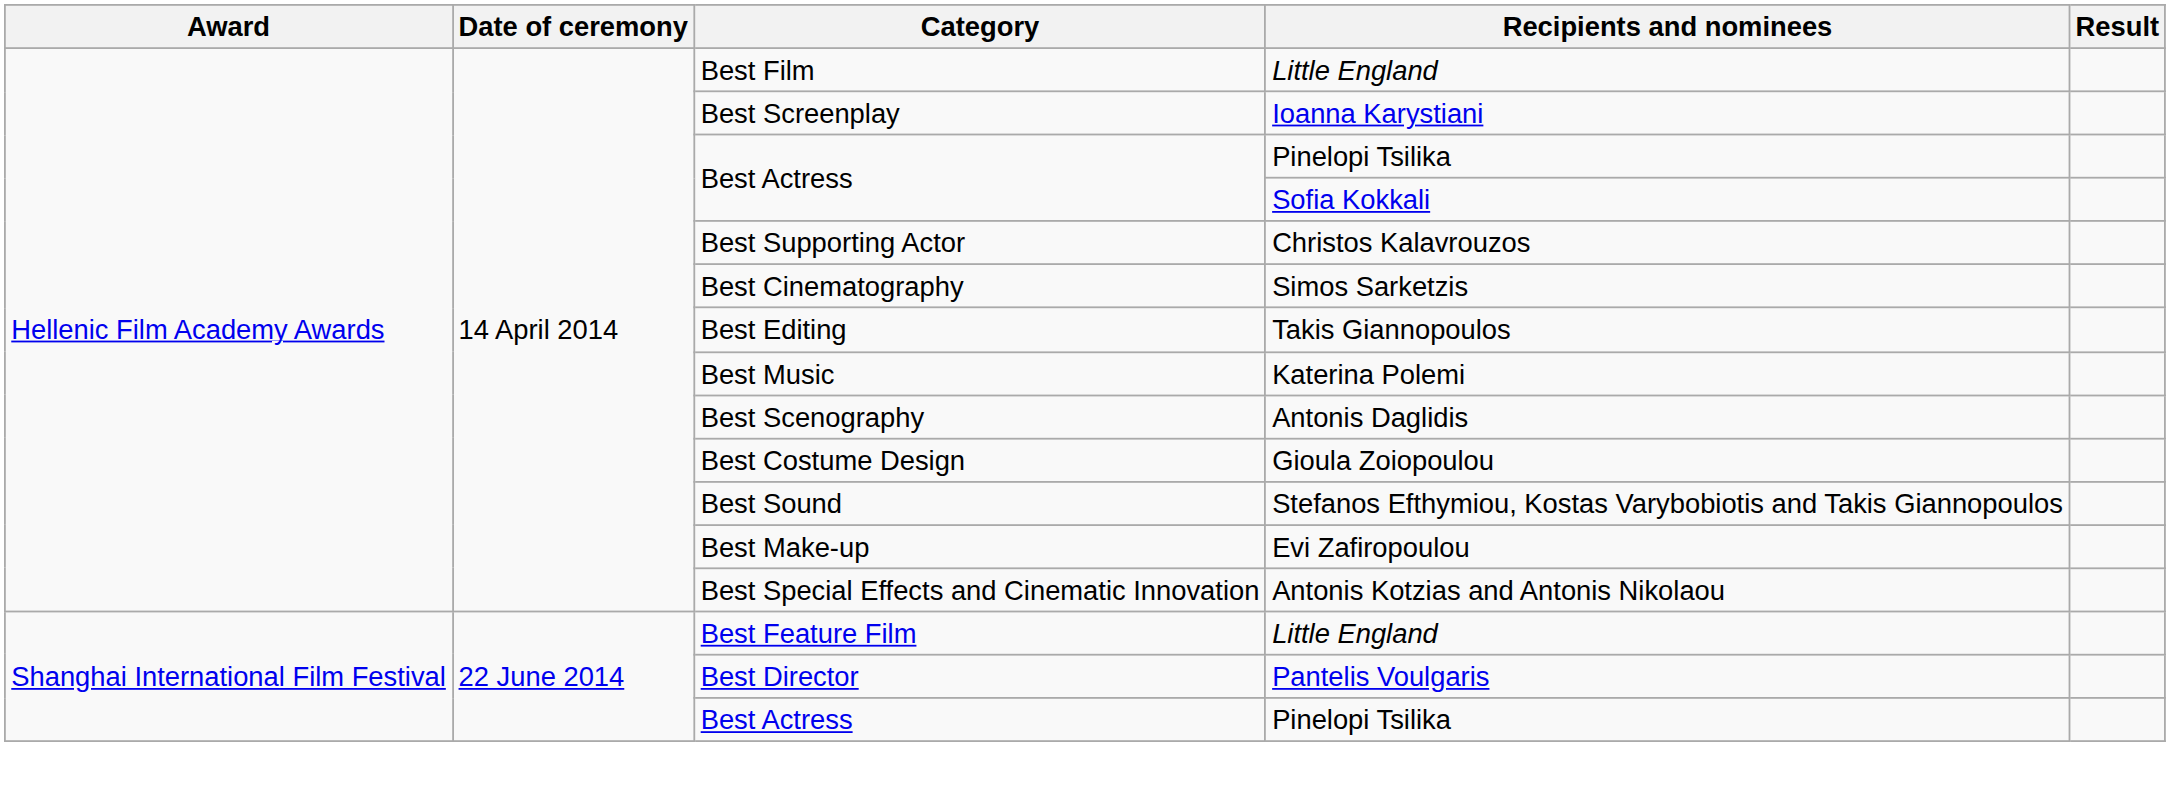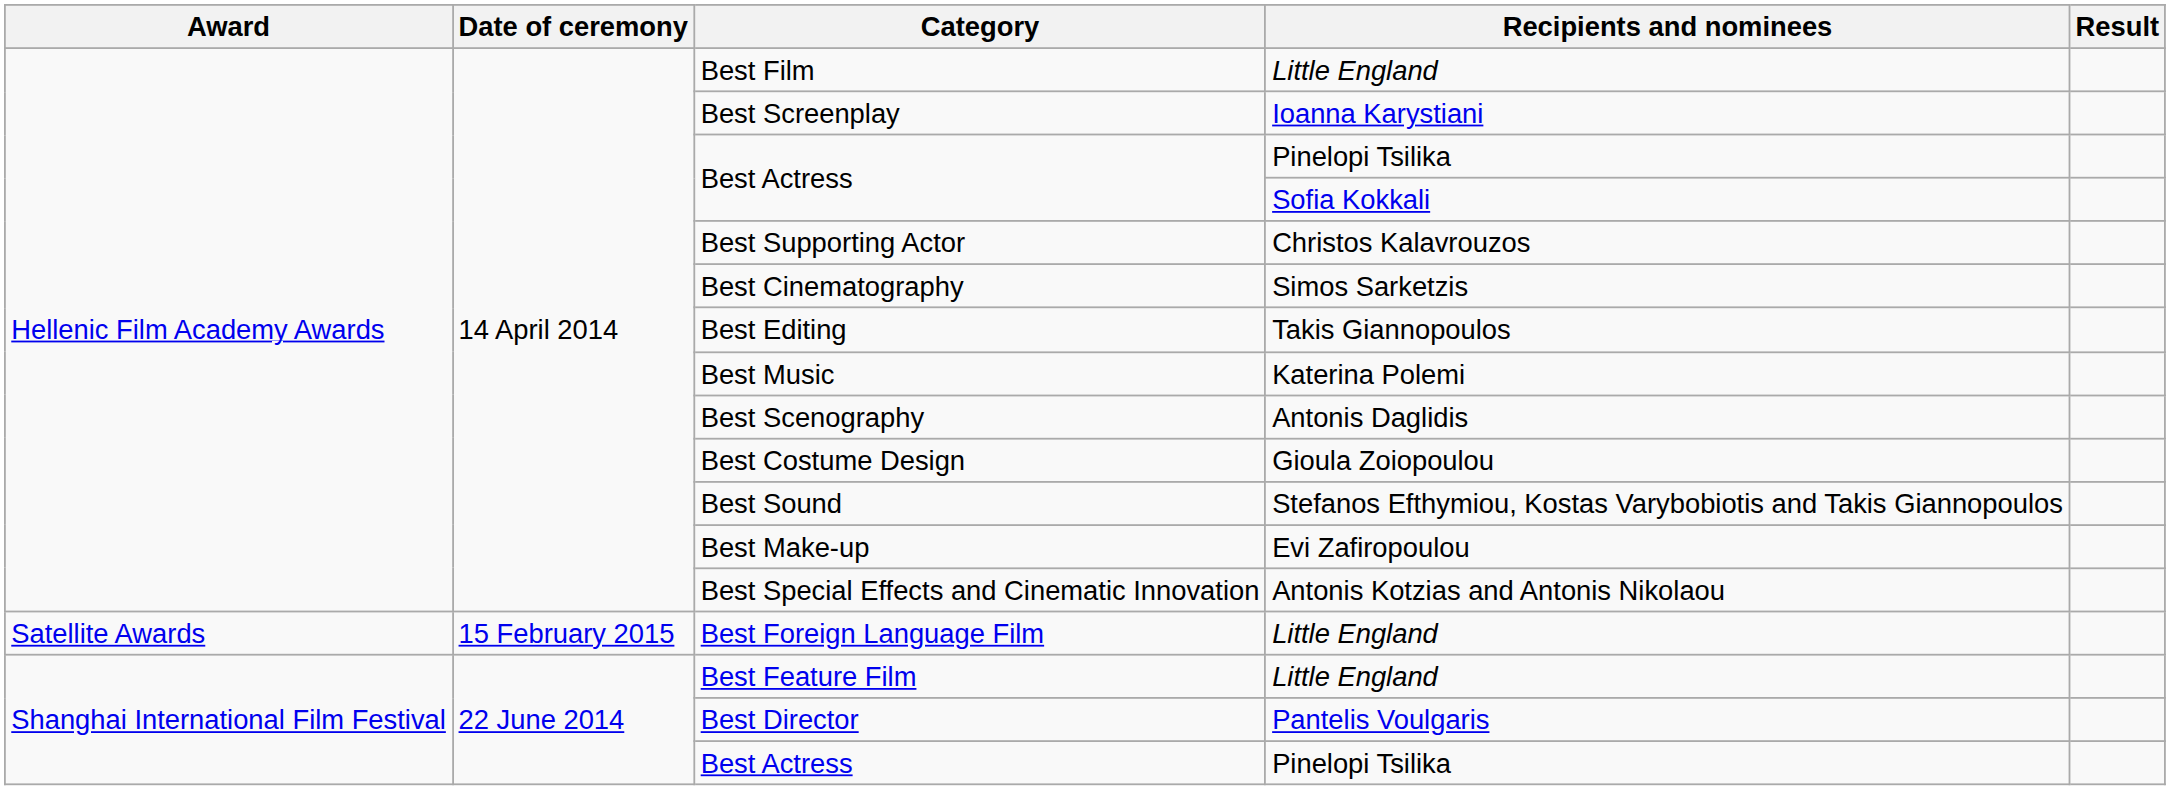+ row: Satellite Awards | 15 February 2015 | Best Foreign Language Film | Little England
